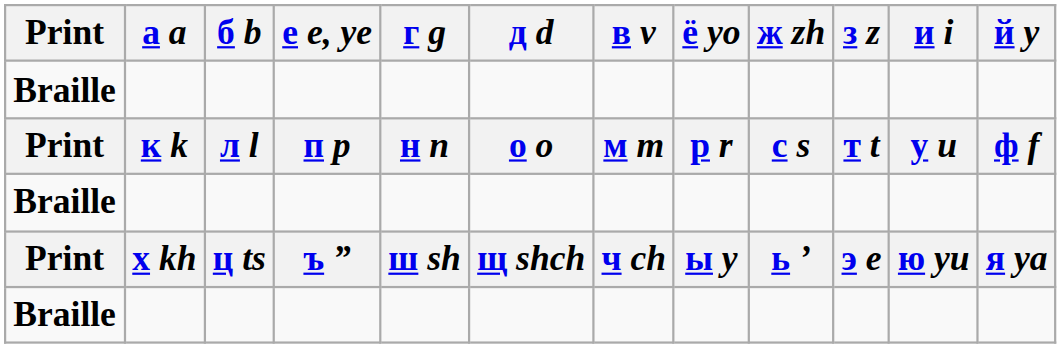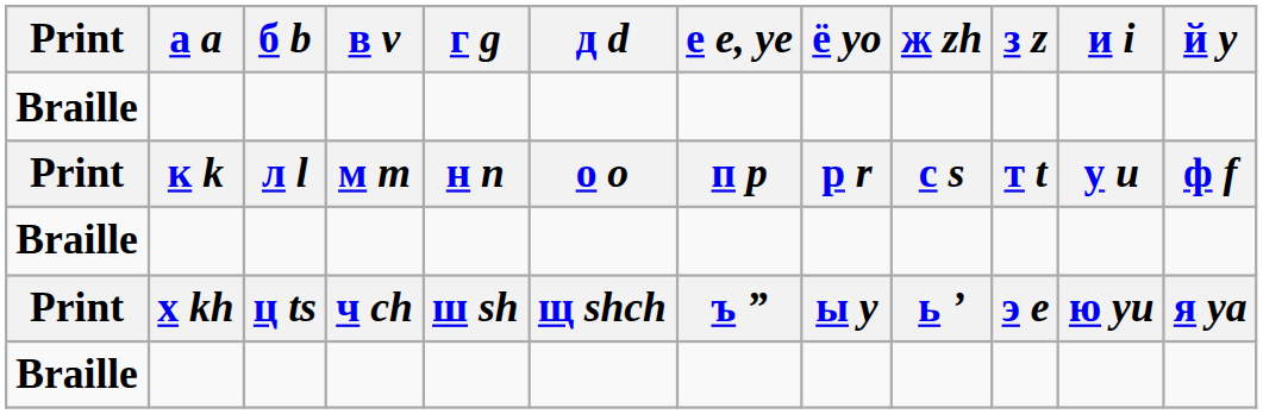columns swapped: в v <-> е e, ye
